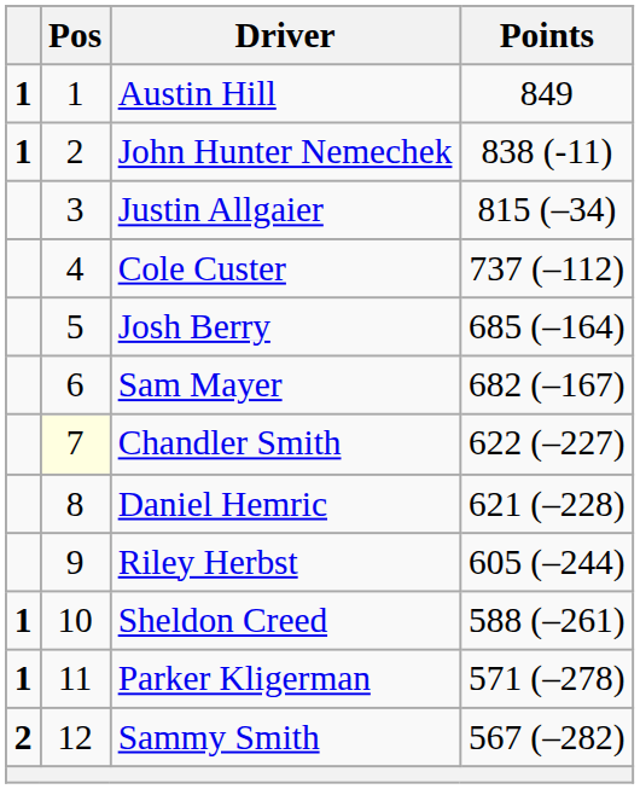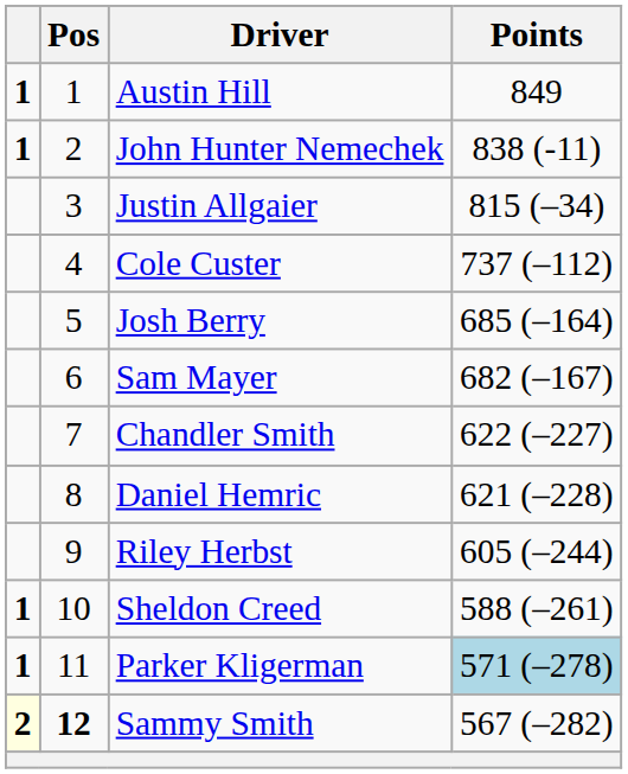Chandler Smith | Pos: lightyellow background -> no background
Parker Kligerman | Points: no background -> lightblue background
Sammy Smith | column 1: no background -> lightyellow background
Sammy Smith | Pos: normal -> bold
